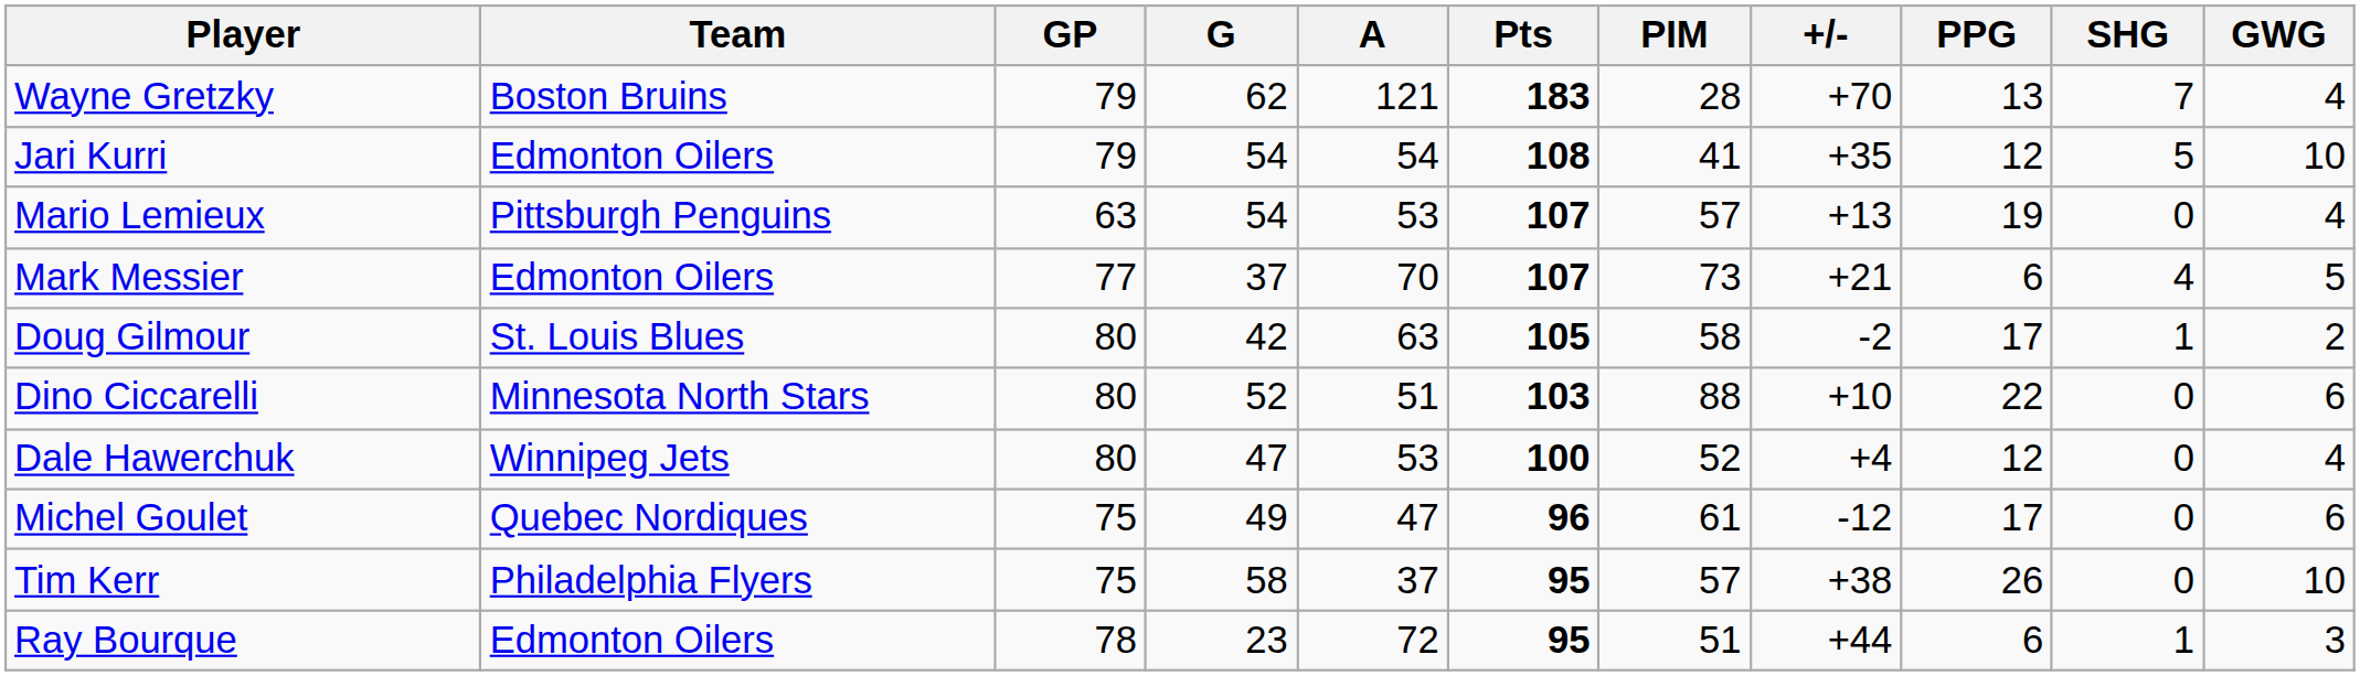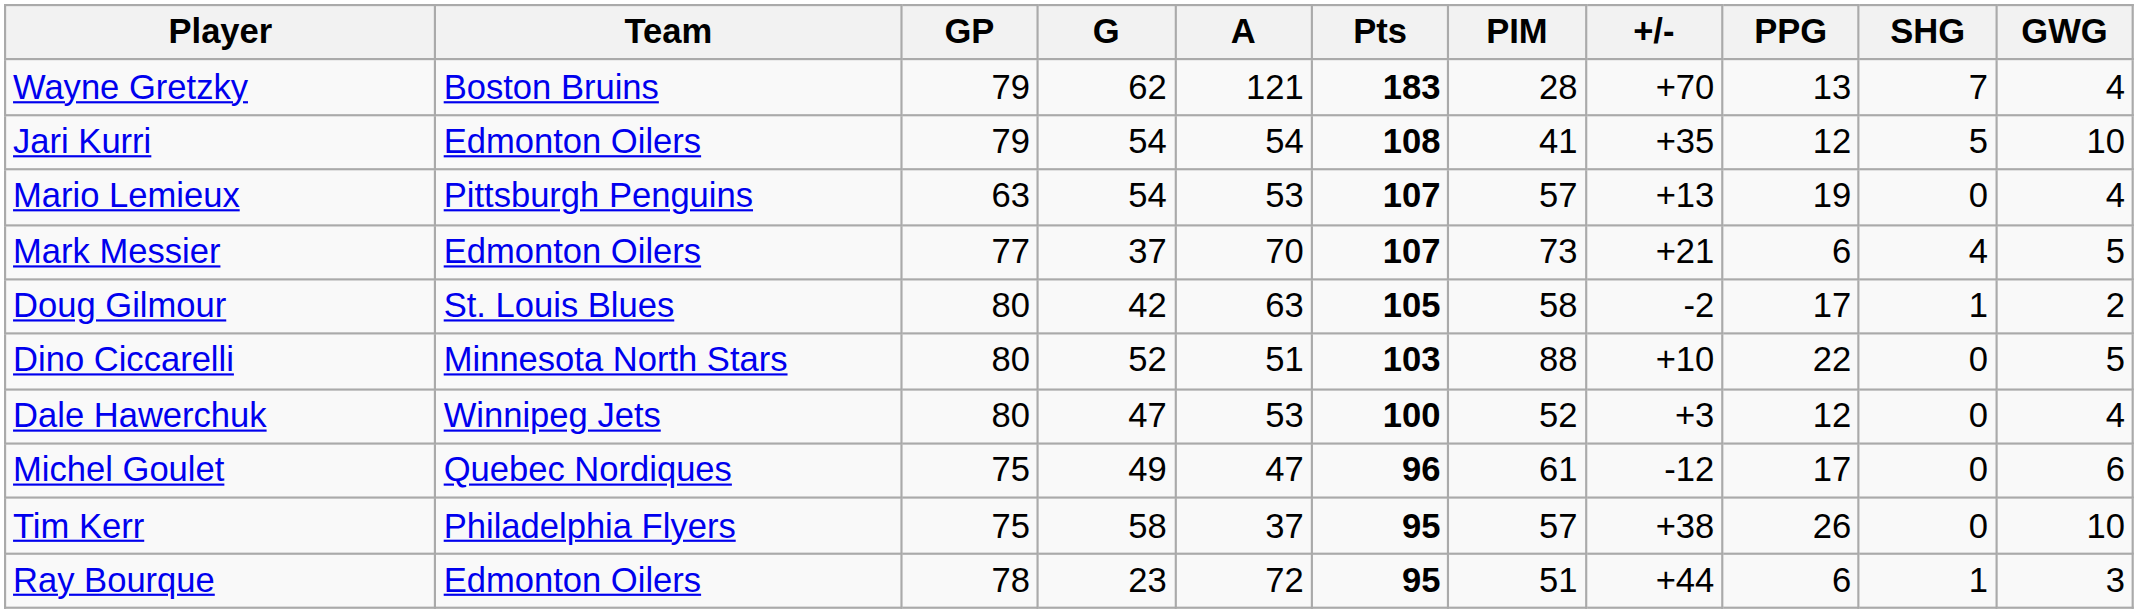Dino Ciccarelli | GWG: 6 -> 5
Dale Hawerchuk | +/-: +4 -> +3
